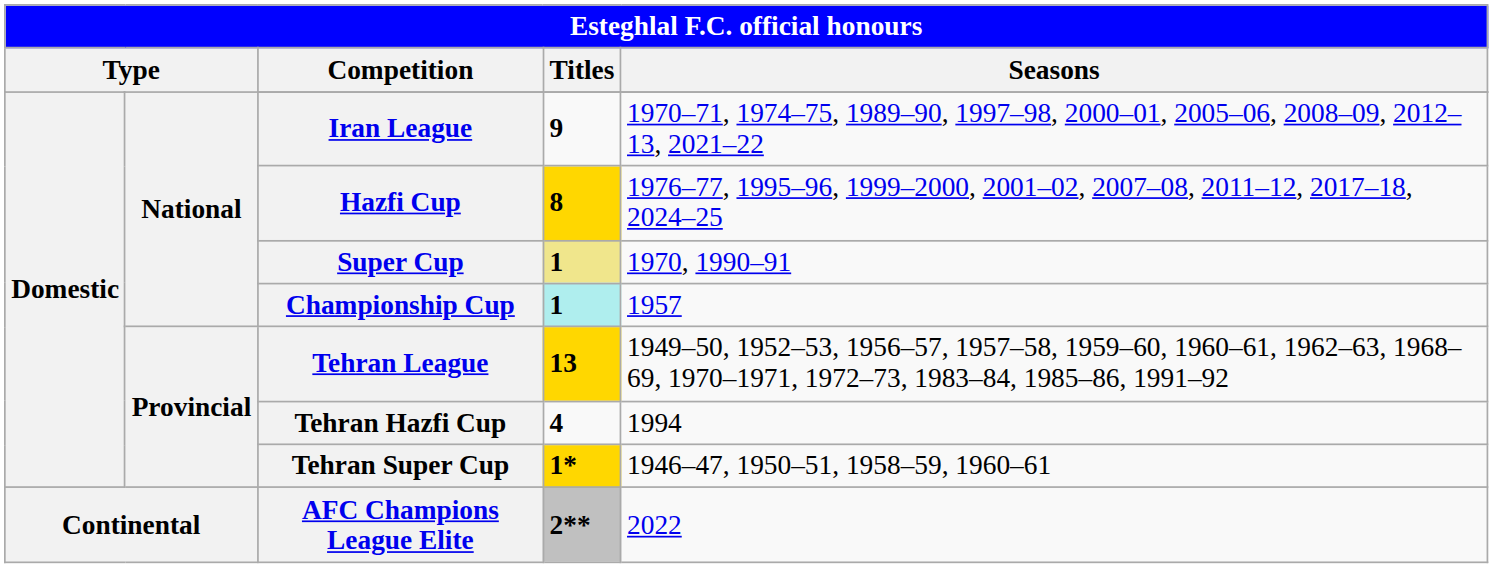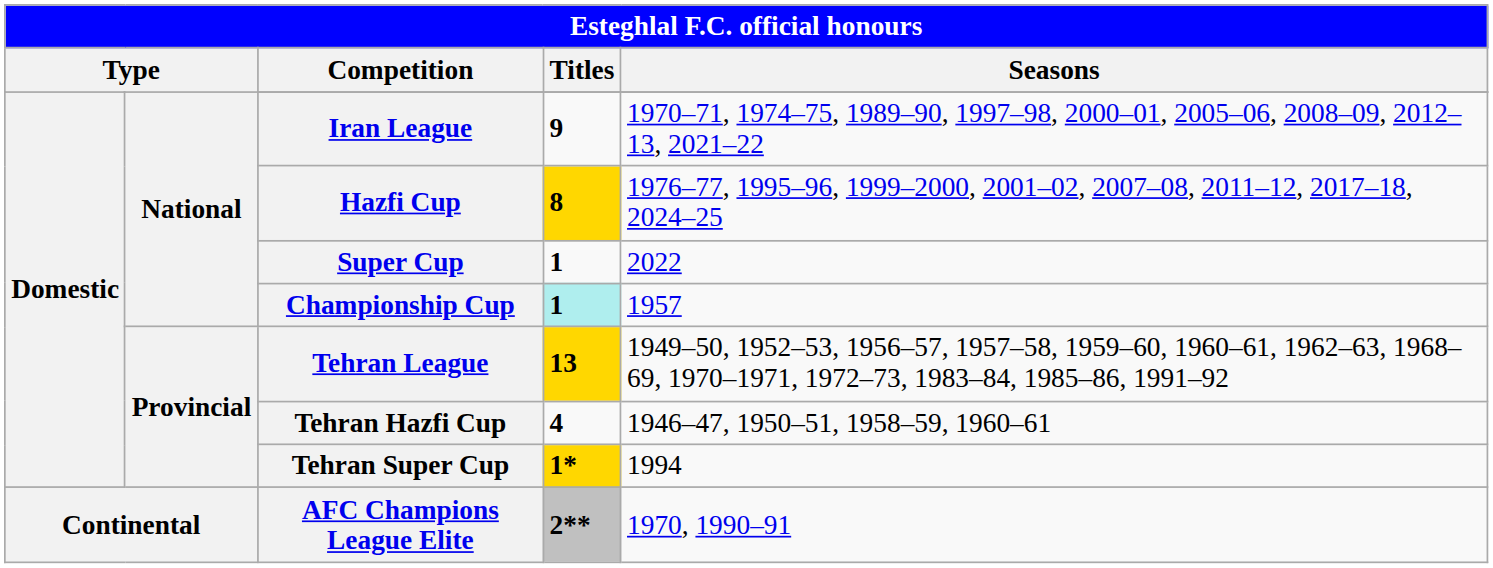Super Cup | Titles: khaki background -> no background
Super Cup | Seasons: 1970, 1990–91 -> 2022
Tehran Hazfi Cup | Seasons: 1994 -> 1946–47, 1950–51, 1958–59, 1960–61
Tehran Super Cup | Seasons: 1946–47, 1950–51, 1958–59, 1960–61 -> 1994
AFC Champions League Elite | Seasons: 2022 -> 1970, 1990–91
